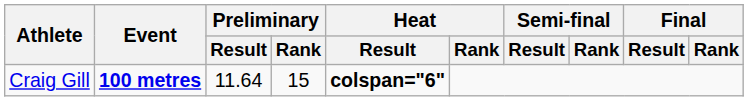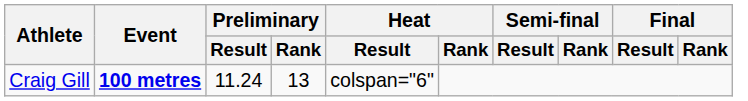Craig Gill | Preliminary / Result: 11.64 -> 11.24
Craig Gill | Preliminary / Rank: 15 -> 13
Craig Gill | Heat / Result: bold -> normal
